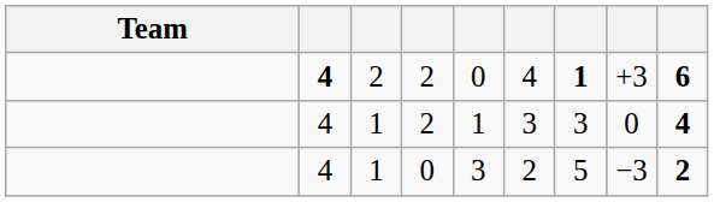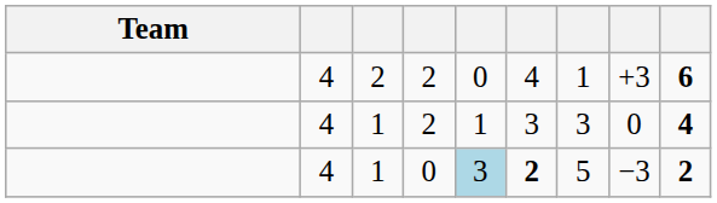row 2 | column 2: bold -> normal
row 2 | column 7: bold -> normal
row 4 | column 5: no background -> lightblue background
row 4 | column 6: normal -> bold
